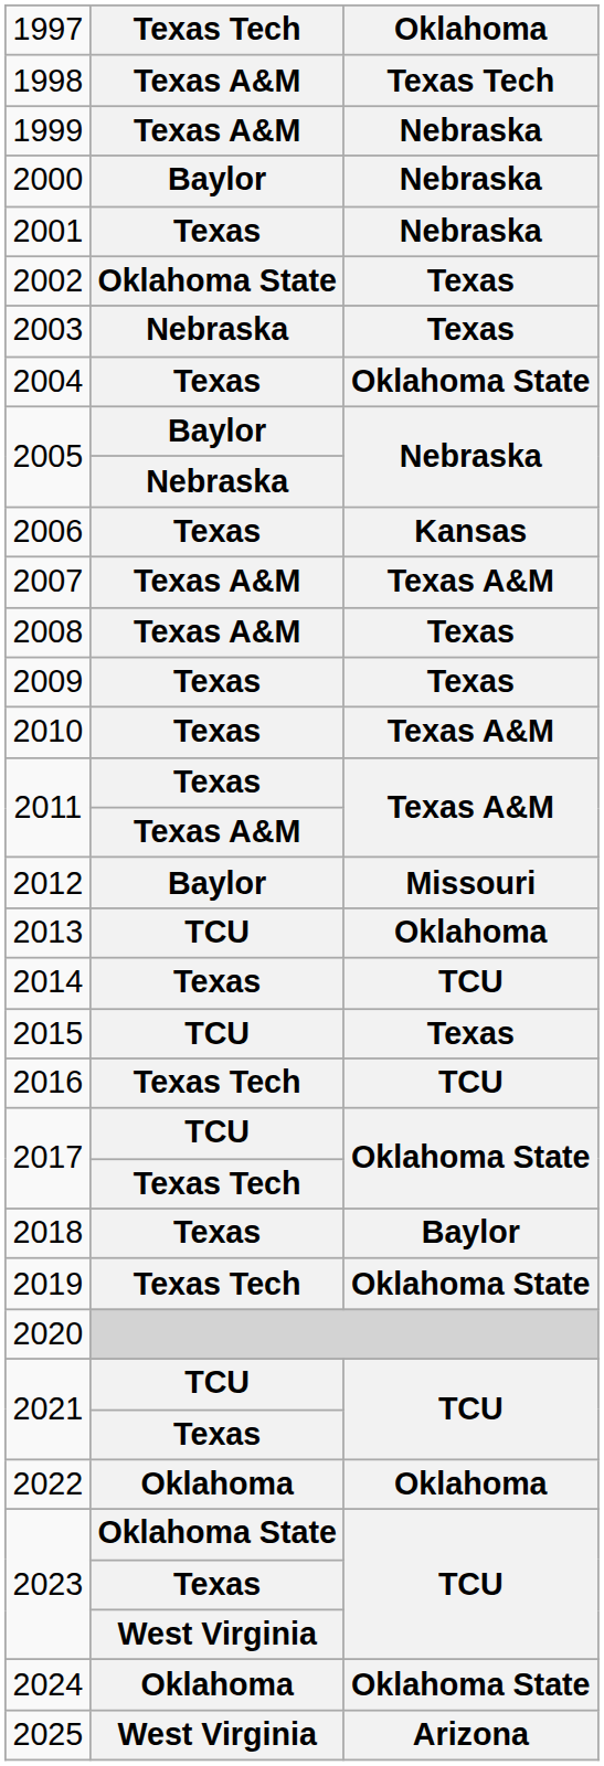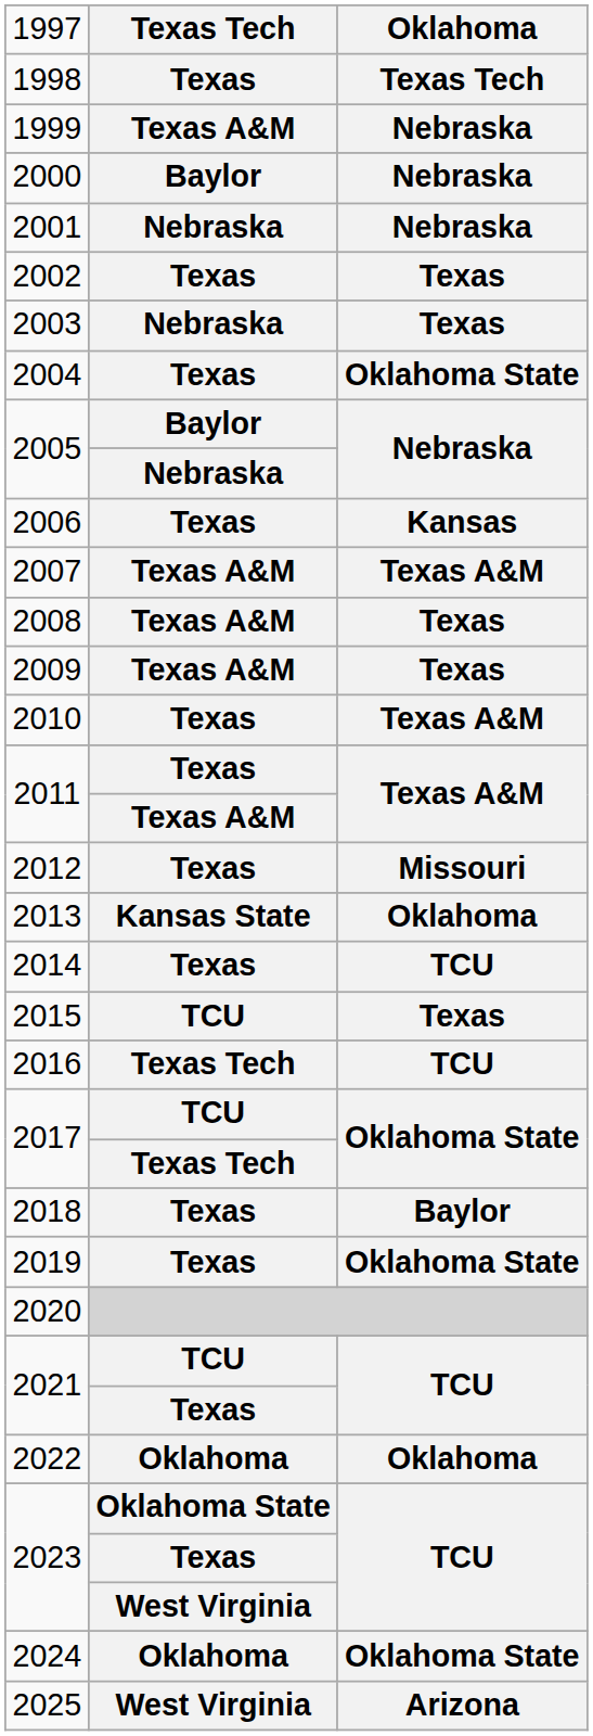1998 | column 2: Texas A&M -> Texas
2001 | column 2: Texas -> Nebraska
2002 | column 2: Oklahoma State -> Texas
2009 | column 2: Texas -> Texas A&M
2012 | column 2: Baylor -> Texas
2013 | column 2: TCU -> Kansas State
2019 | column 2: Texas Tech -> Texas
